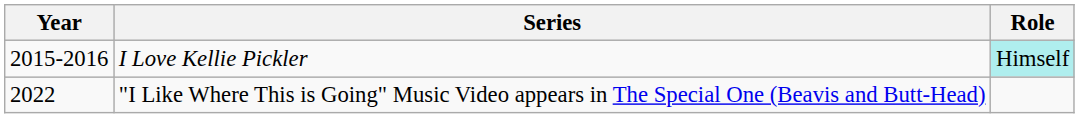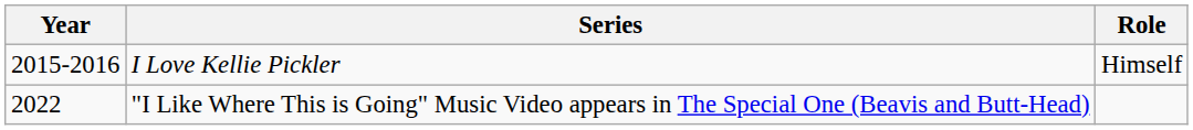I Love Kellie Pickler | Role: paleturquoise background -> no background
